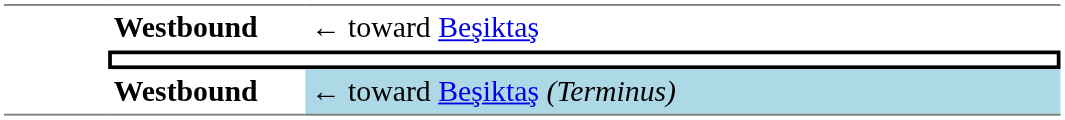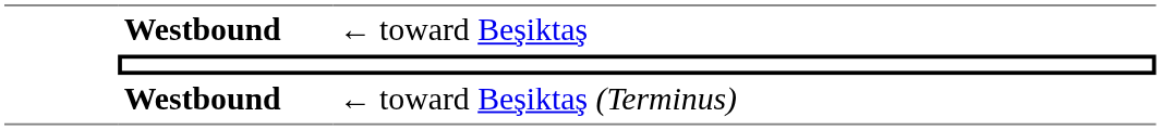Westbound / ← toward Beşiktaş (Terminus) | column 2: lightblue background -> no background
